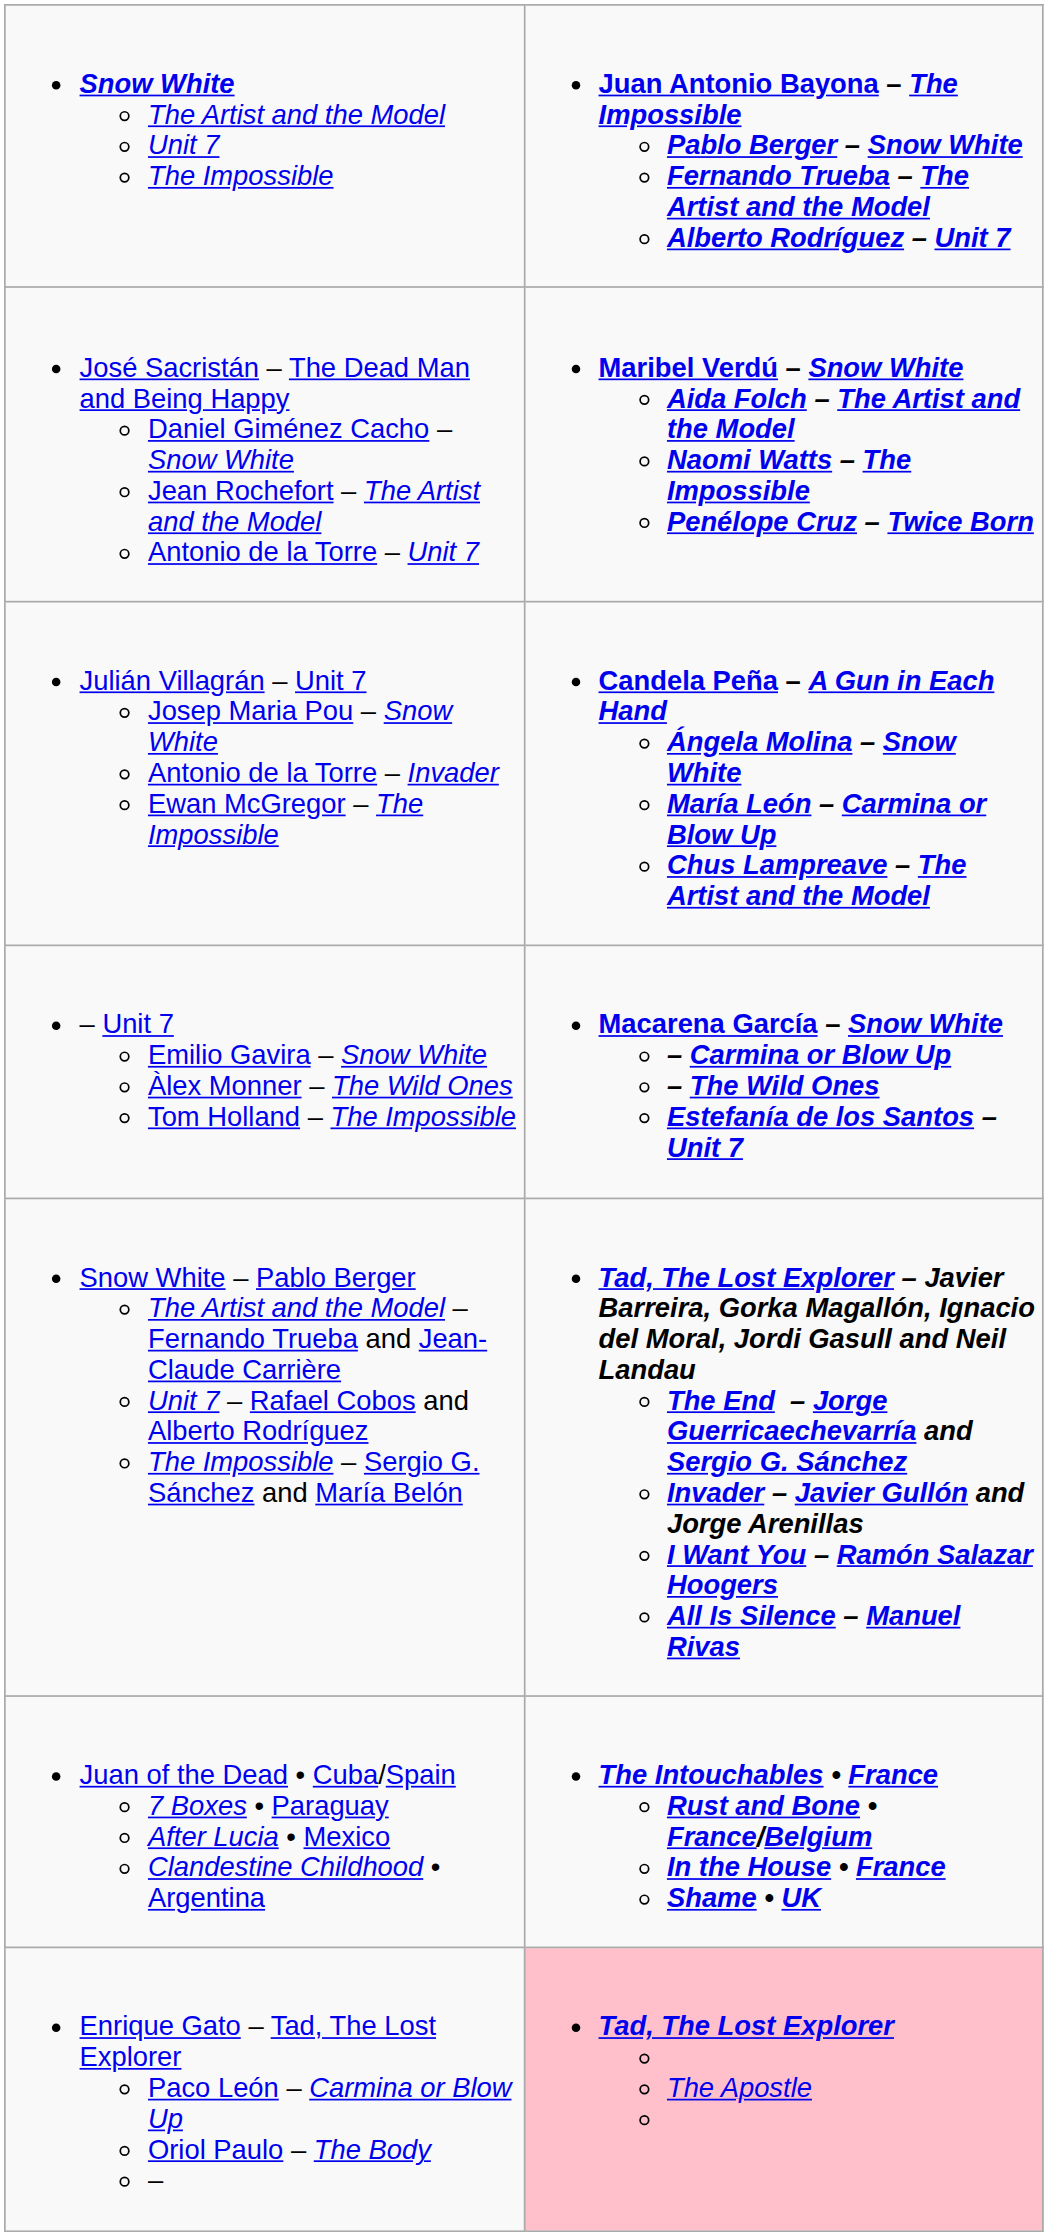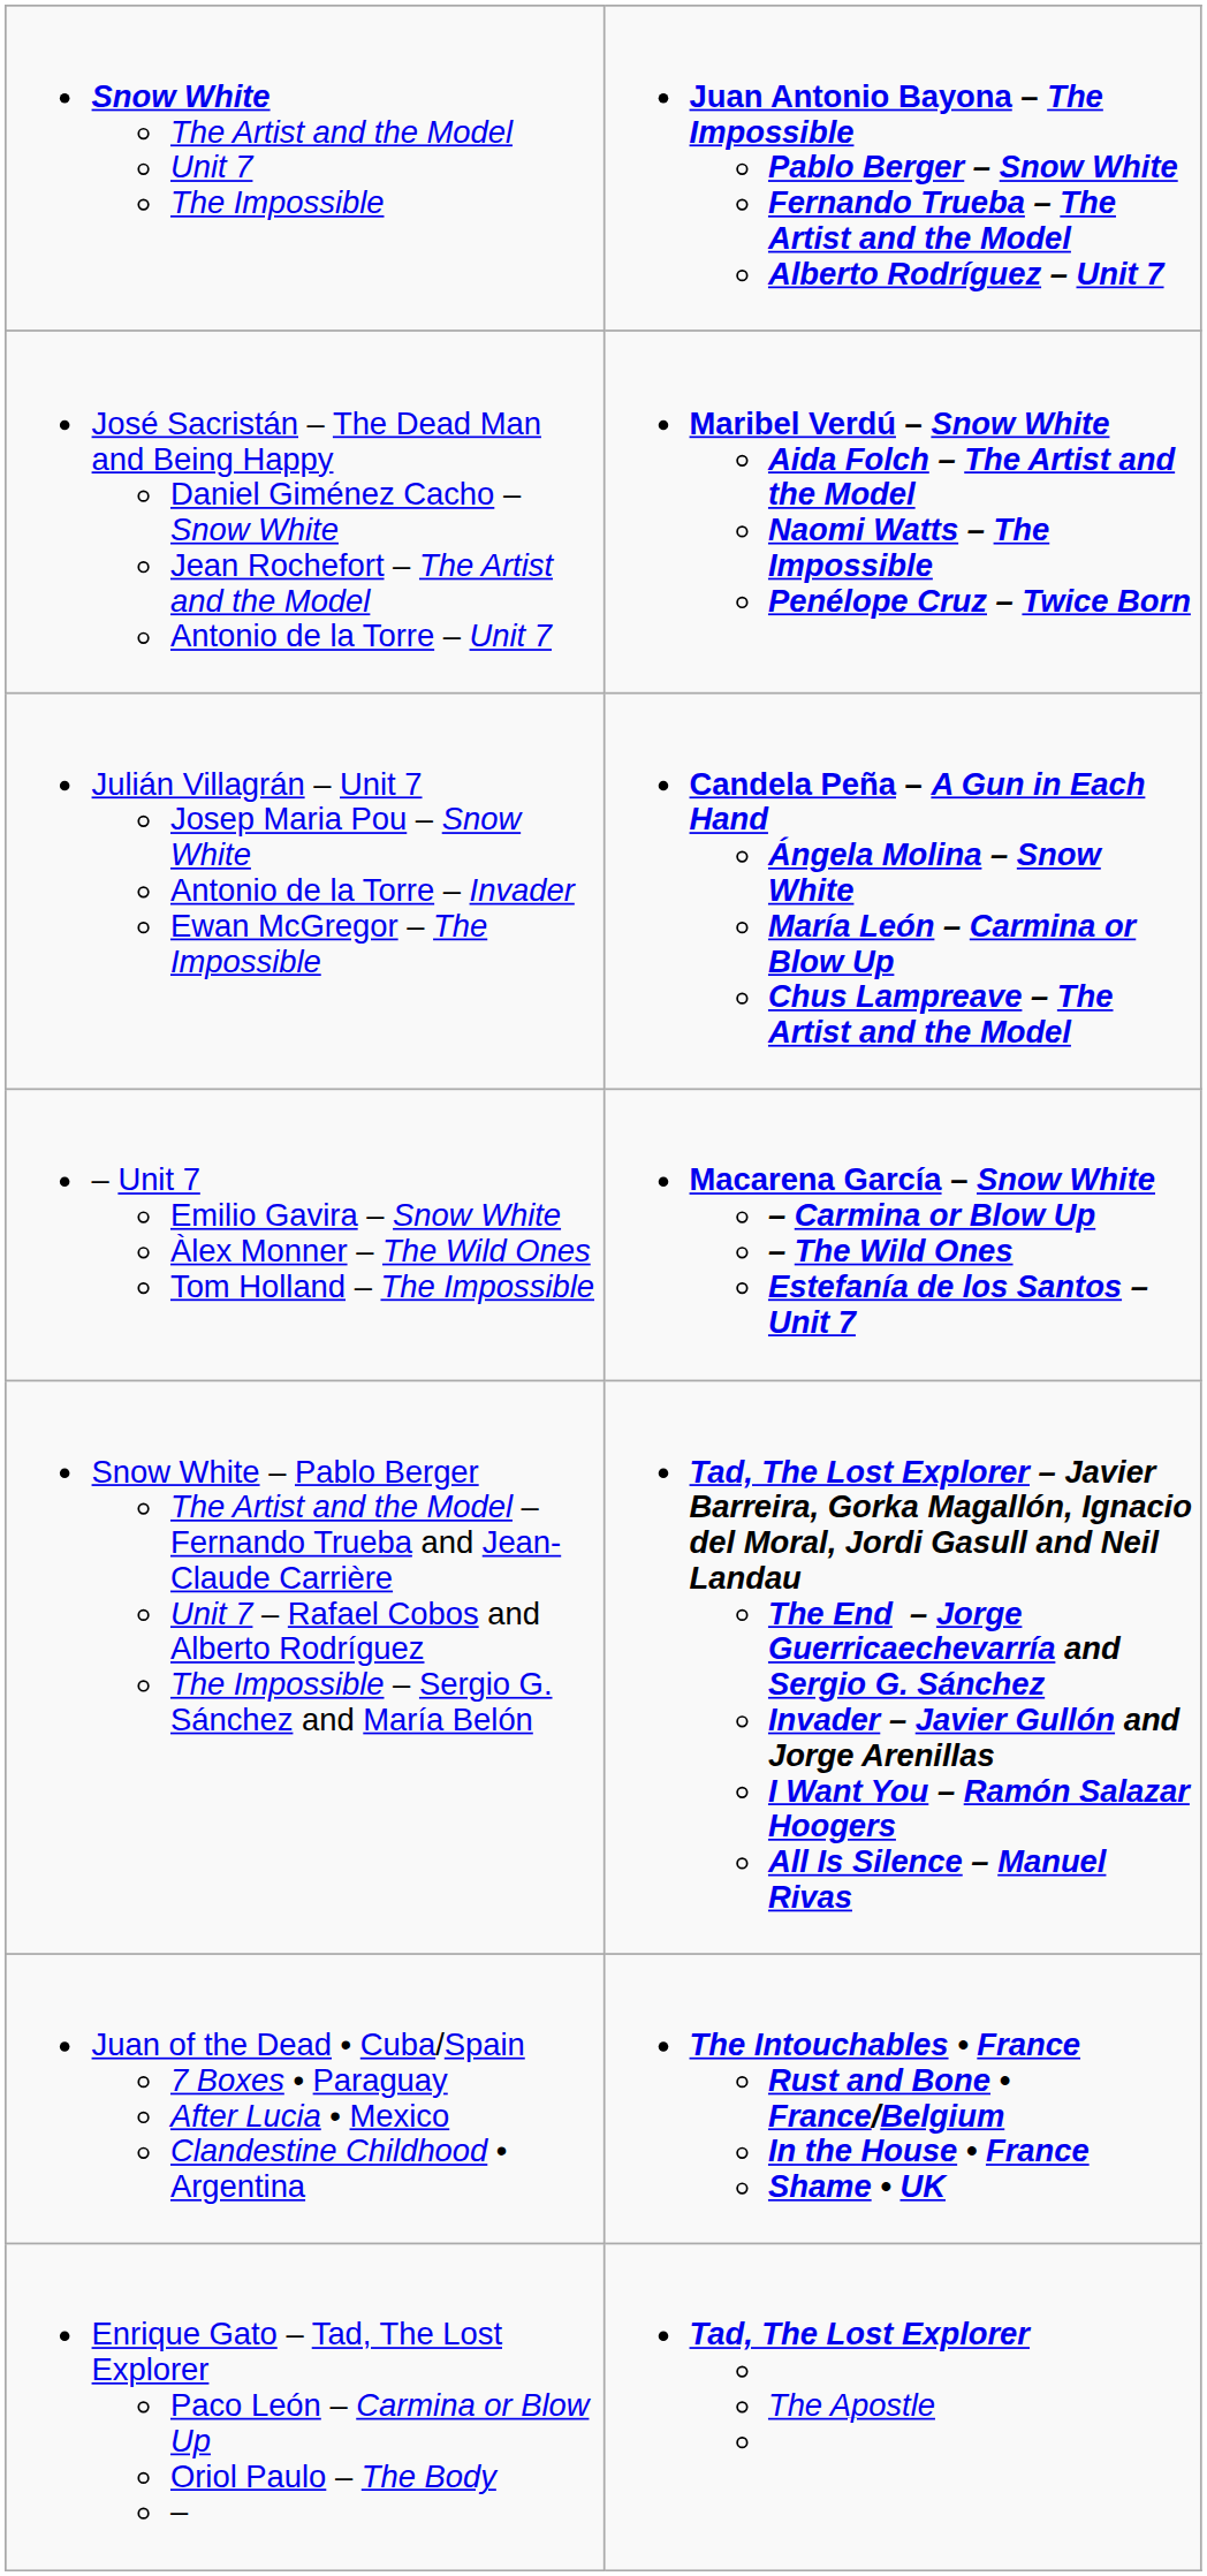row 7 | column 2: pink background -> no background
